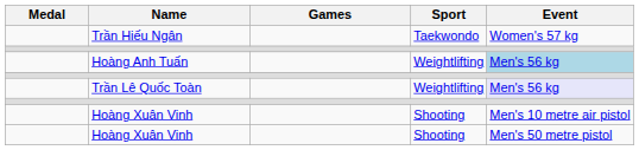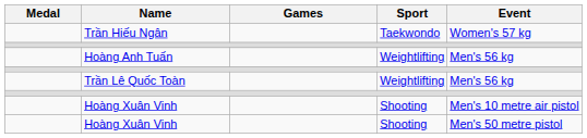Hoàng Anh Tuấn | Event: lightblue background -> no background
Trần Lê Quốc Toàn | Event: lavender background -> no background
